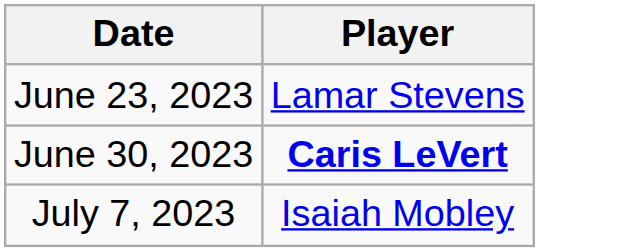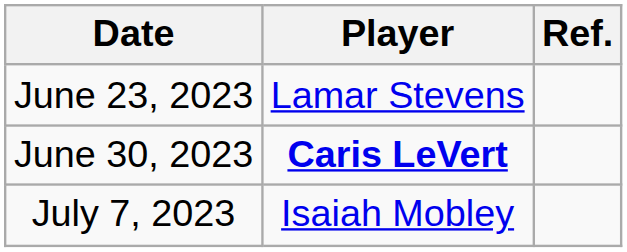+ column: Ref.
